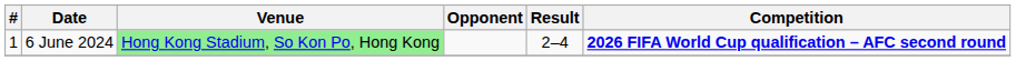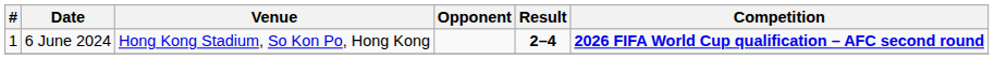6 June 2024 | Venue: lightgreen background -> no background
6 June 2024 | Result: normal -> bold
